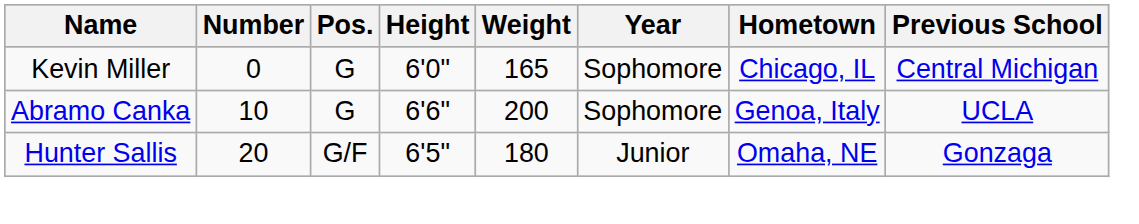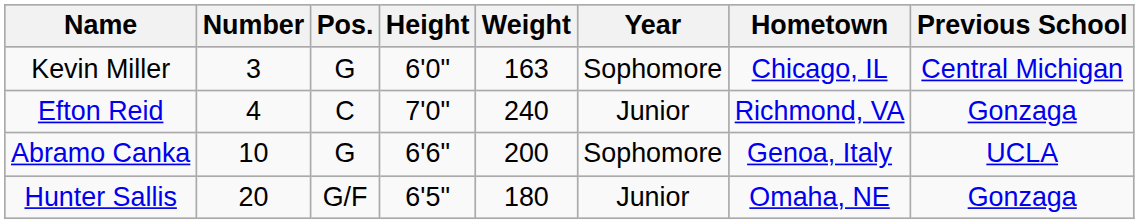Kevin Miller | Number: 0 -> 3
Kevin Miller | Weight: 165 -> 163
+ row: Efton Reid | 4 | C | 7'0" | 240 | Junior | Richmond, VA | Gonzaga
